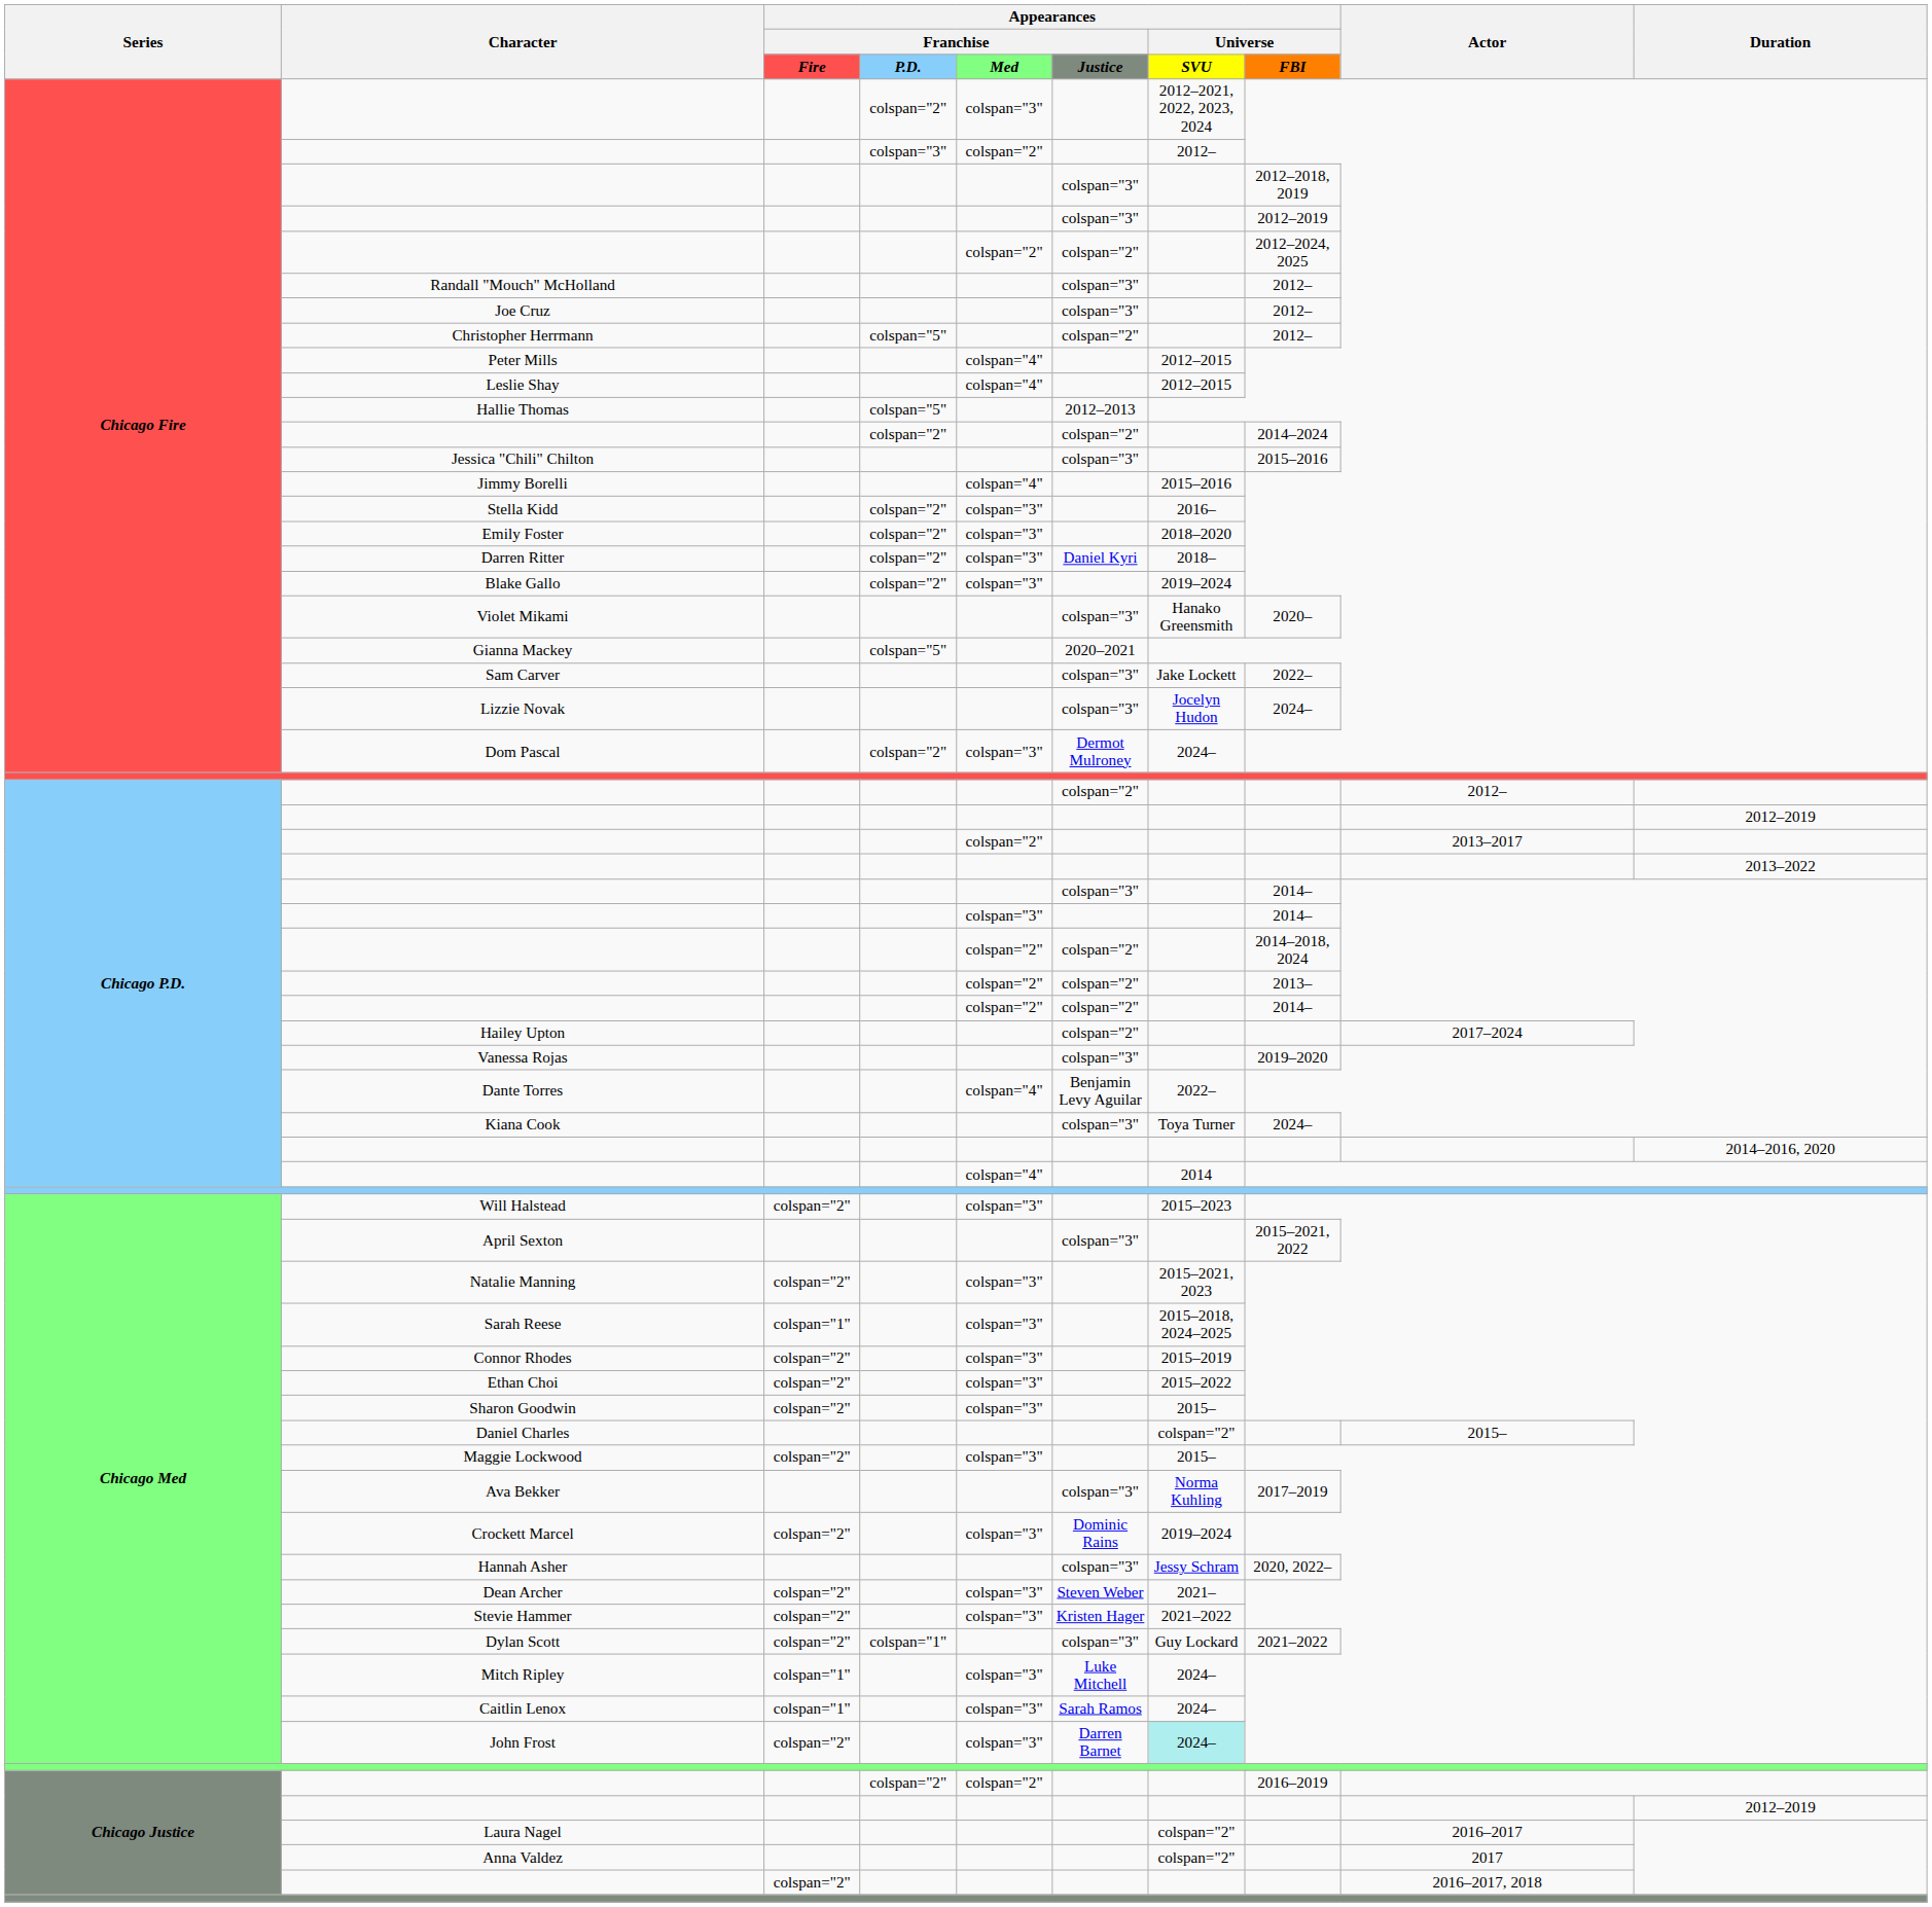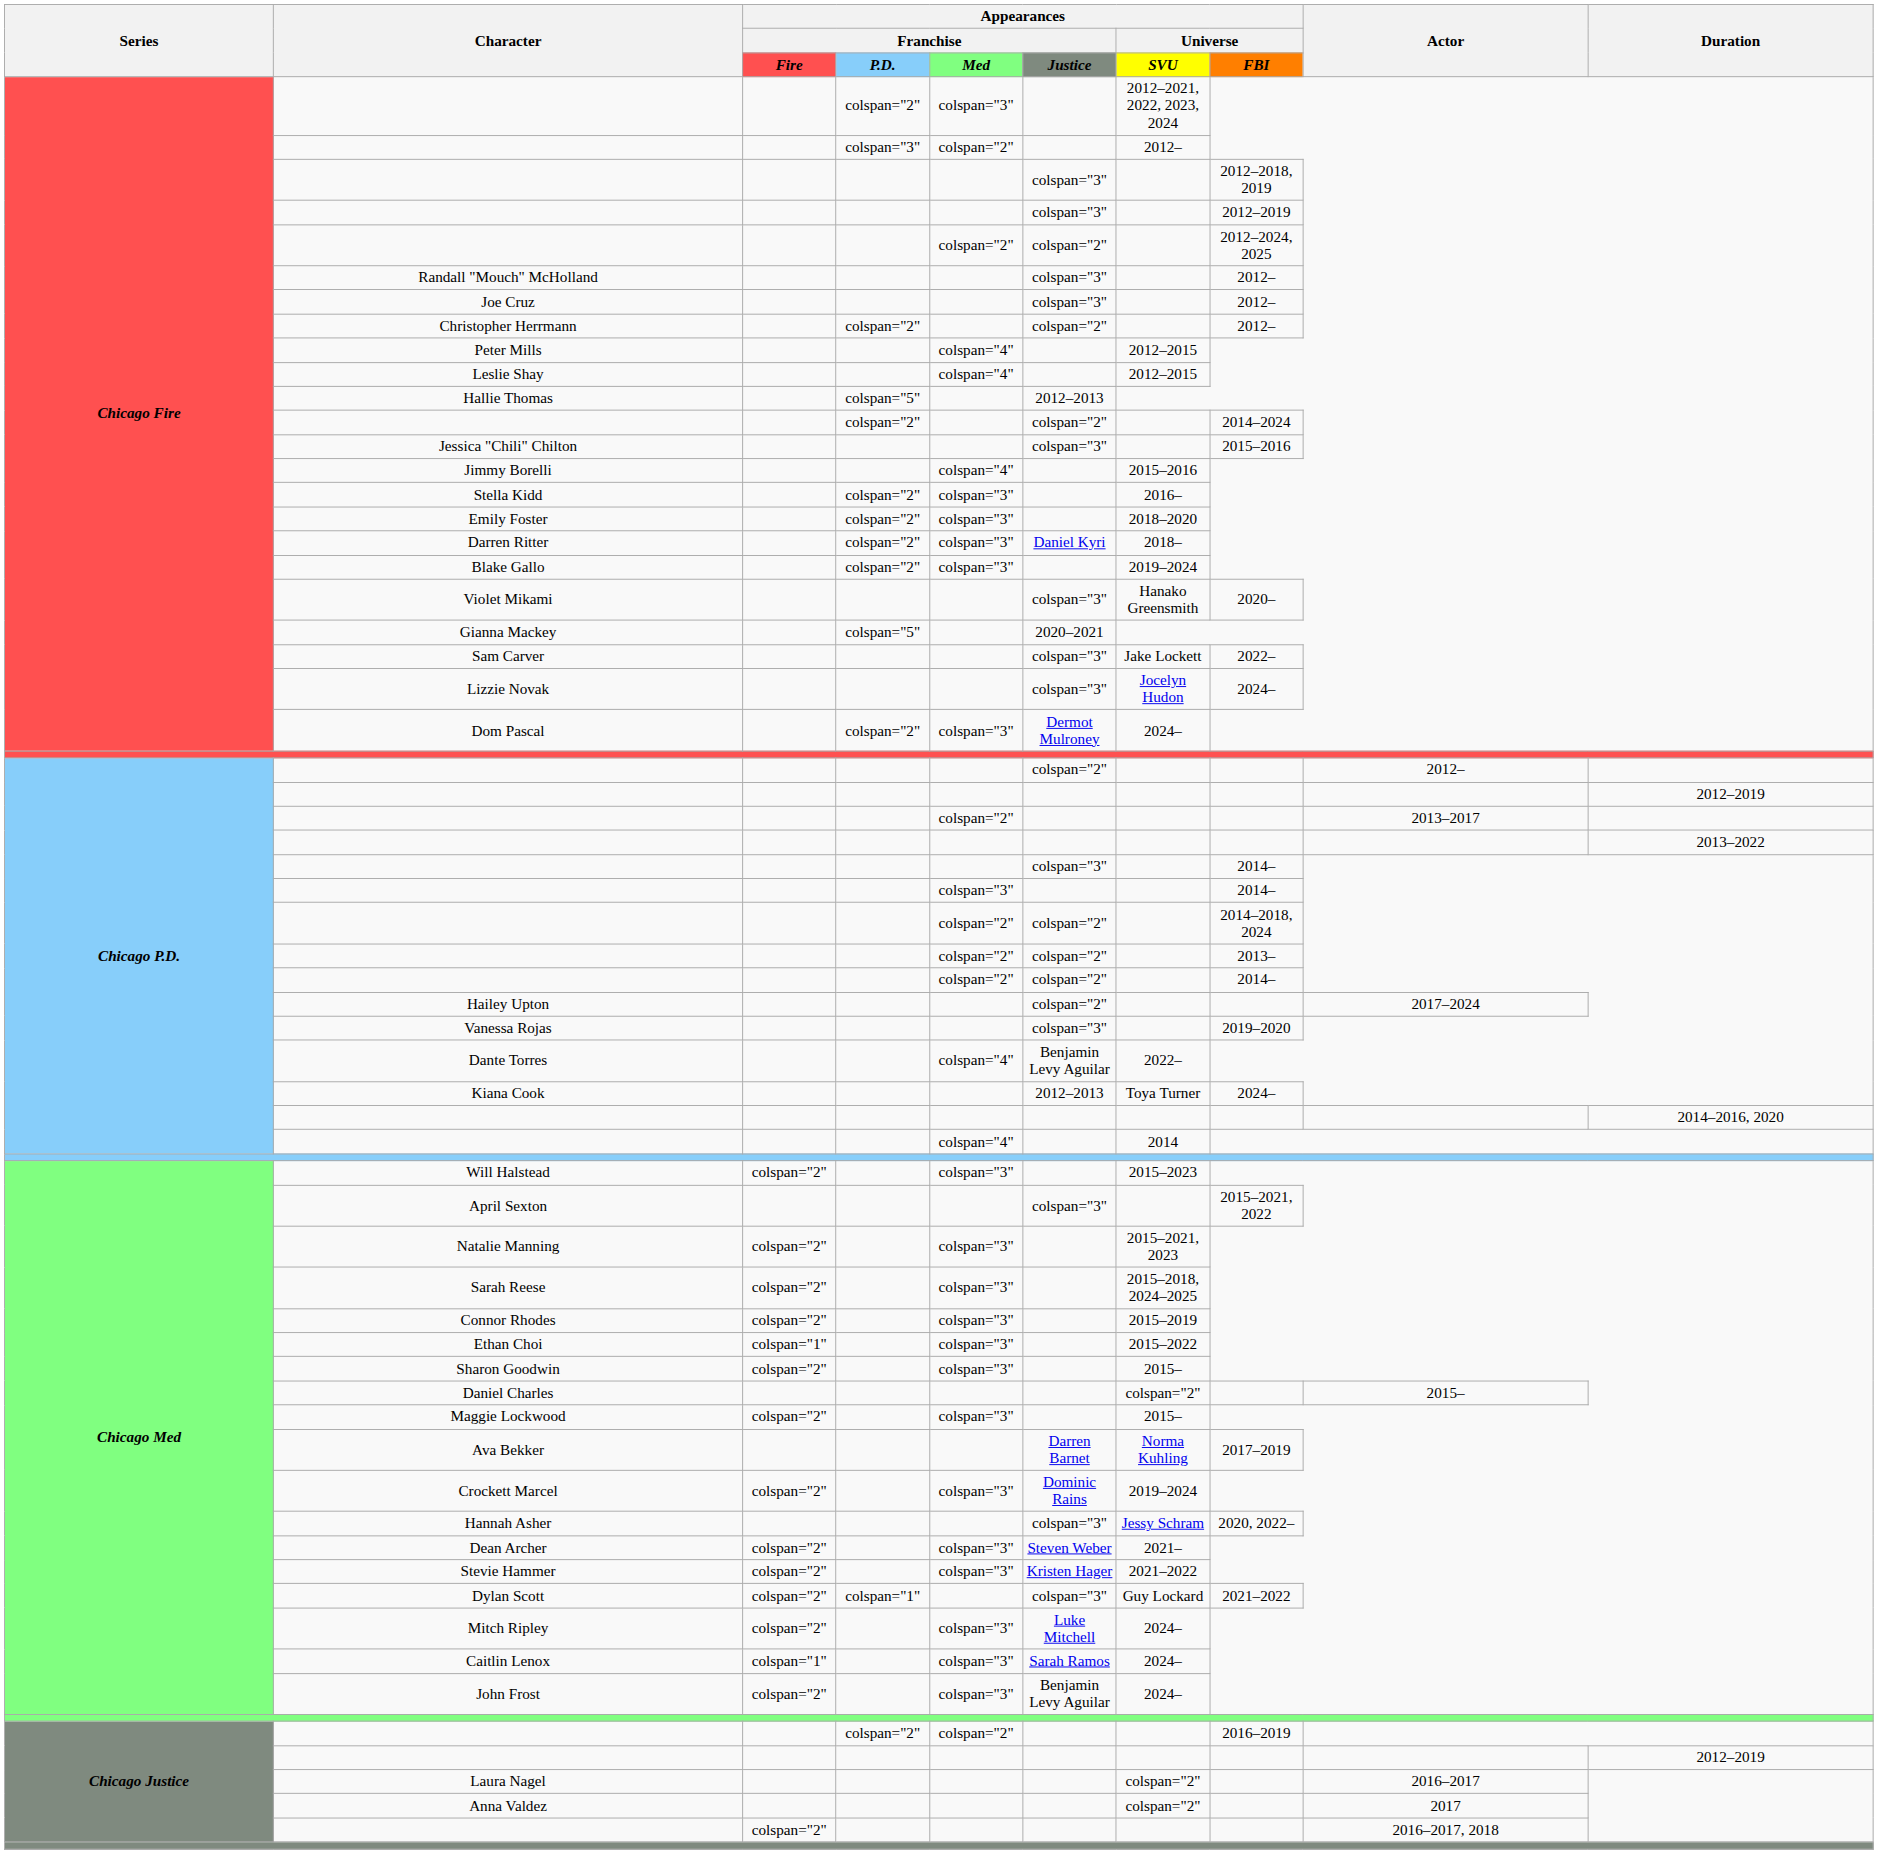Christopher Herrmann | Appearances / Franchise / P.D.: colspan="5" -> colspan="2"
Kiana Cook | Appearances / Franchise / Justice: colspan="3" -> 2012–2013
Sarah Reese | Appearances / Franchise / Fire: colspan="1" -> colspan="2"
Ethan Choi | Appearances / Franchise / Fire: colspan="2" -> colspan="1"
Ava Bekker | Appearances / Franchise / Justice: colspan="3" -> Darren Barnet
Mitch Ripley | Appearances / Franchise / Fire: colspan="1" -> colspan="2"
John Frost | Appearances / Franchise / Justice: Darren Barnet -> Benjamin Levy Aguilar
John Frost | Appearances / Universe / SVU: paleturquoise background -> no background
